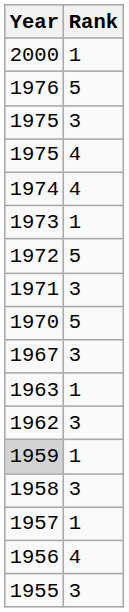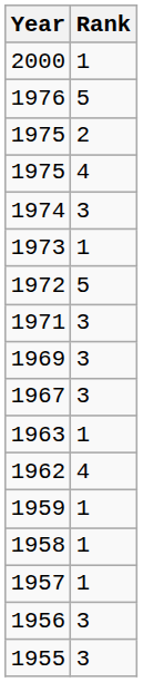row 4 | Rank: 3 -> 2
row 6 | Rank: 4 -> 3
row 10 | Year: 1970 -> 1969
row 10 | Rank: 5 -> 3
row 13 | Rank: 3 -> 4
row 14 | Year: lightgrey background -> no background
row 15 | Rank: 3 -> 1
row 17 | Rank: 4 -> 3
